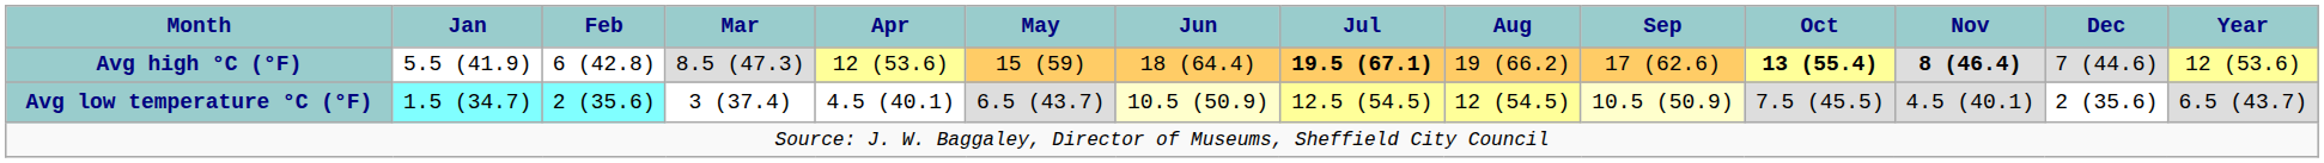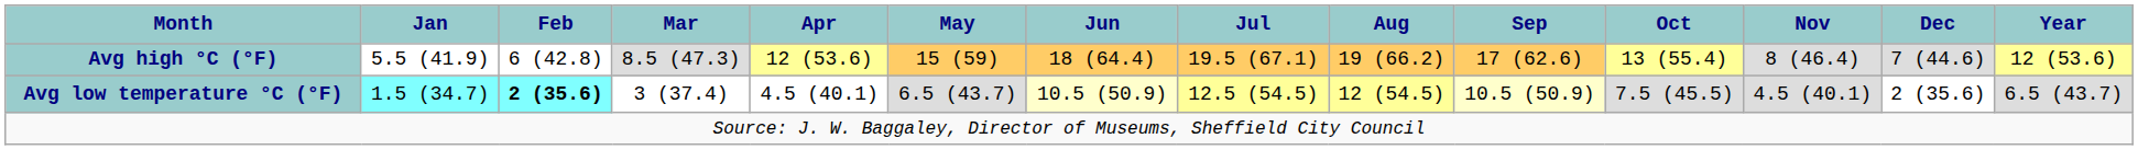row 2 | Jul: bold -> normal
row 2 | Oct: bold -> normal
row 2 | Nov: bold -> normal
row 3 | Feb: normal -> bold
